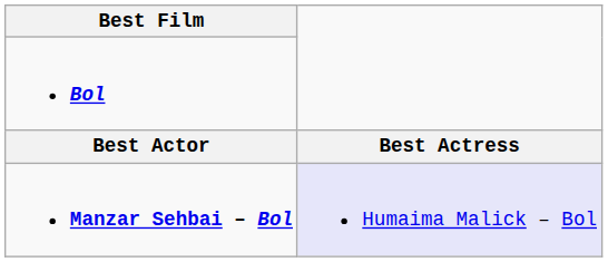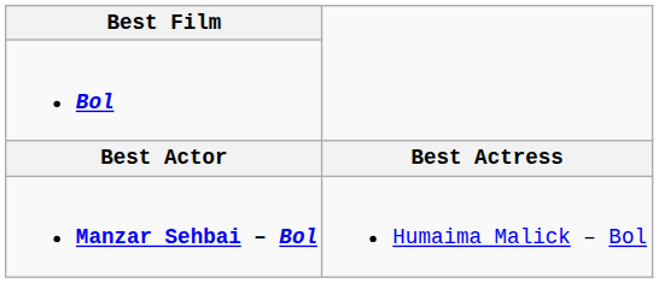Manzar Sehbai – Bol | column 2: lavender background -> no background
